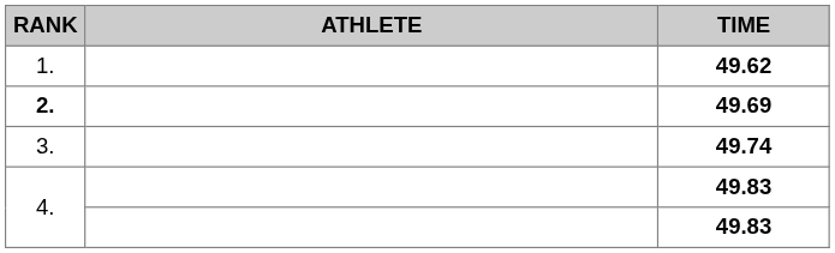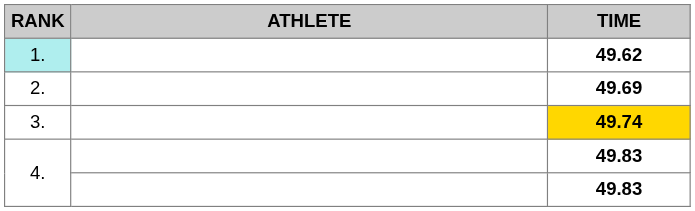1. | RANK: no background -> paleturquoise background
2. | RANK: bold -> normal
3. | TIME: no background -> gold background
